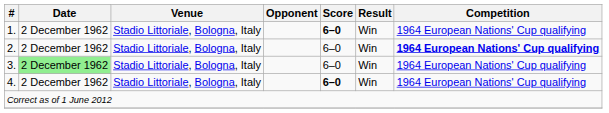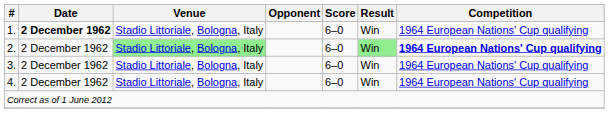1. | Date: normal -> bold
1. | Score: bold -> normal
2. | Venue: no background -> lightgreen background
2. | Result: no background -> lightgreen background
3. | Date: lightgreen background -> no background
4. | Score: bold -> normal
